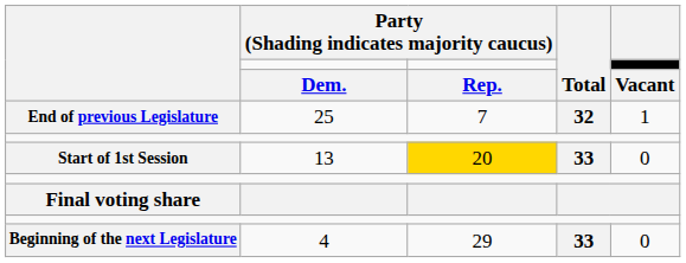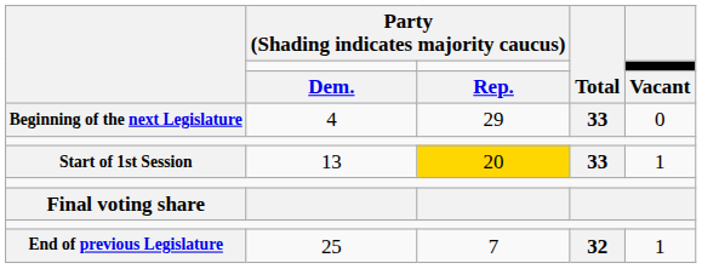rows swapped: End of previous Legislature <-> Beginning of the next Legislature
Start of 1st Session | column 5: 0 -> 1
